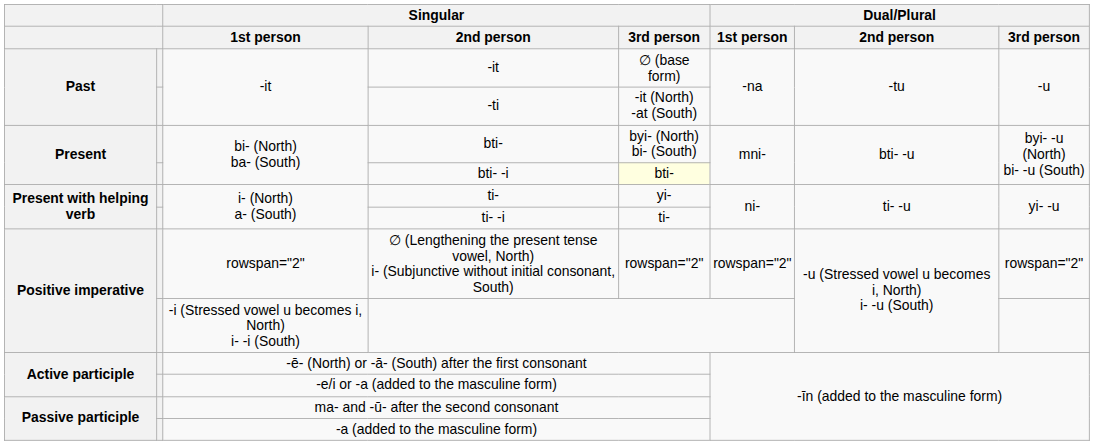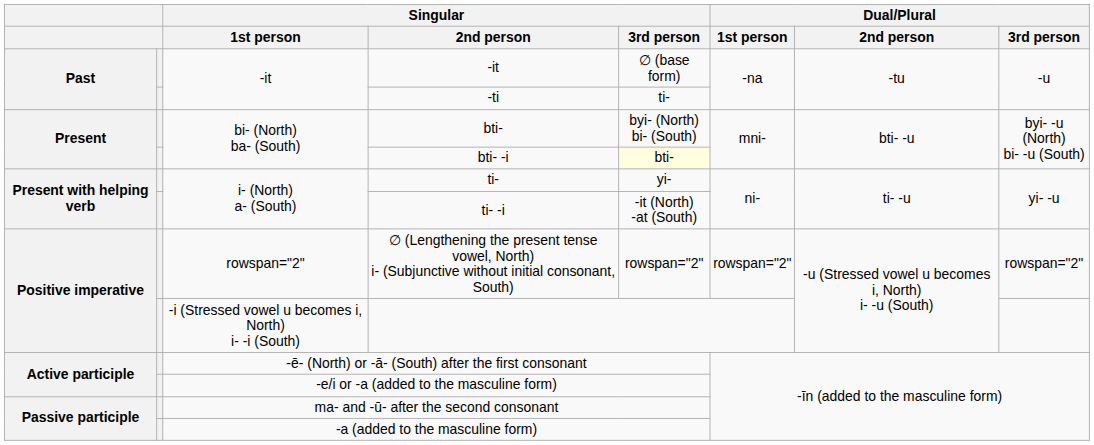-ti | Singular / 3rd person: -it (North) -at (South) -> ti-
ti- -i | Singular / 3rd person: ti- -> -it (North) -at (South)
